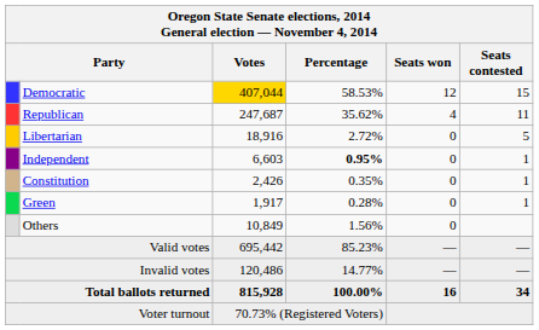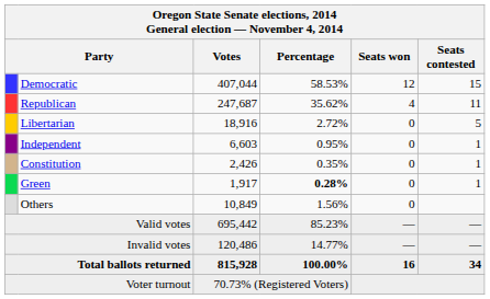Democratic | Votes: gold background -> no background
Independent | Percentage: bold -> normal
Green | Percentage: normal -> bold
